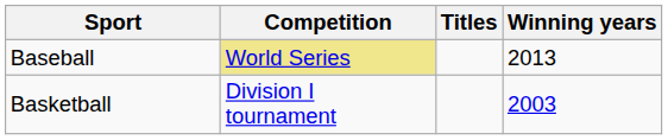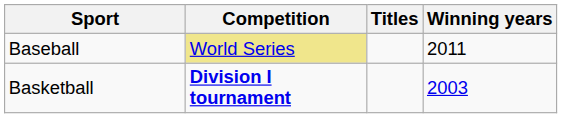Baseball | Winning years: 2013 -> 2011
Basketball | Competition: normal -> bold
